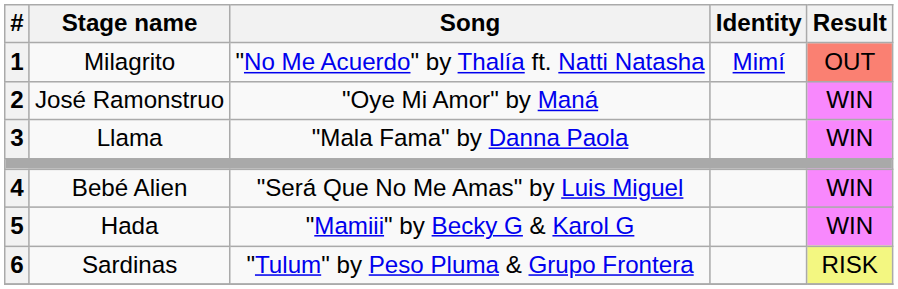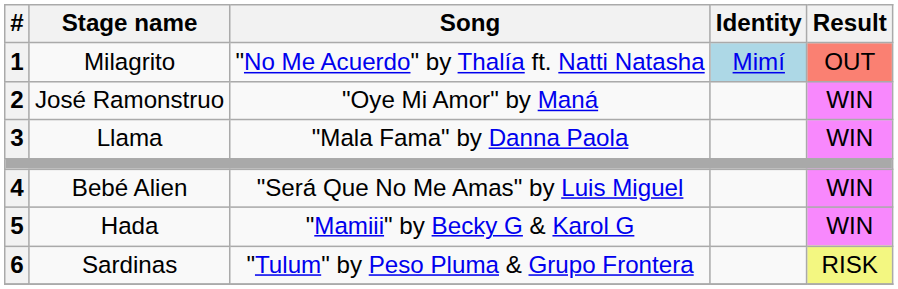Milagrito | Identity: no background -> lightblue background
